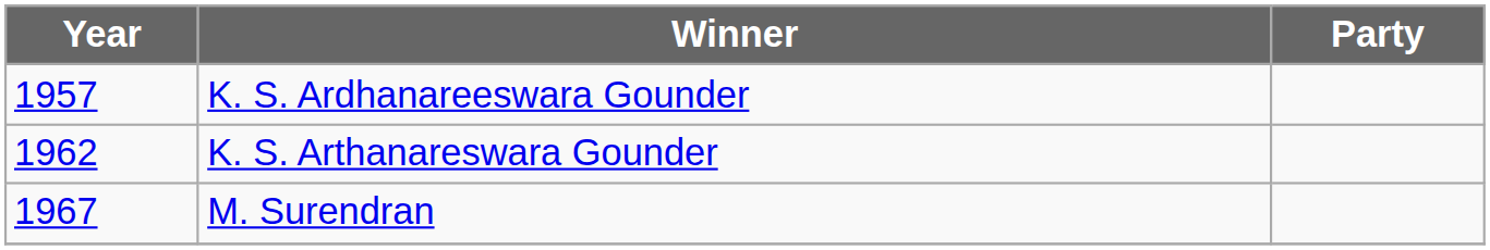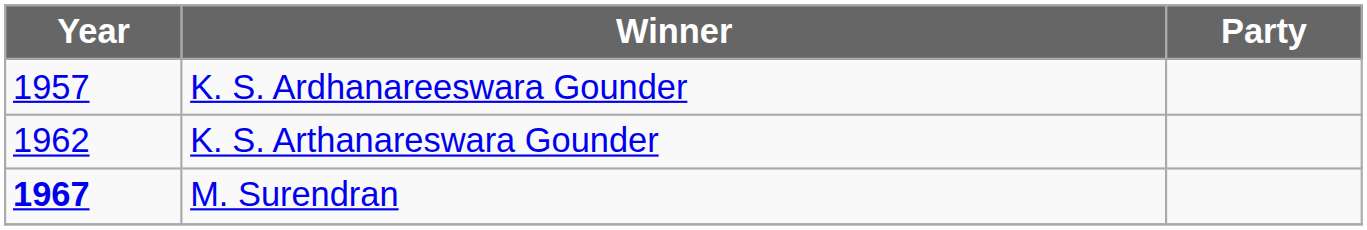M. Surendran | Year: normal -> bold
